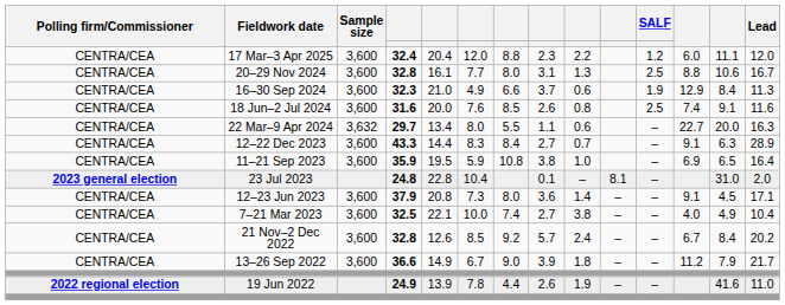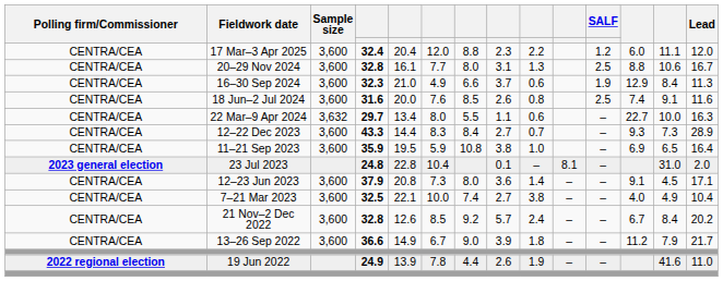22 Mar–9 Apr 2024 | column 13: 20.0 -> 10.0
12–22 Dec 2023 | column 12: 9.1 -> 9.3
12–22 Dec 2023 | column 13: 6.3 -> 7.3
